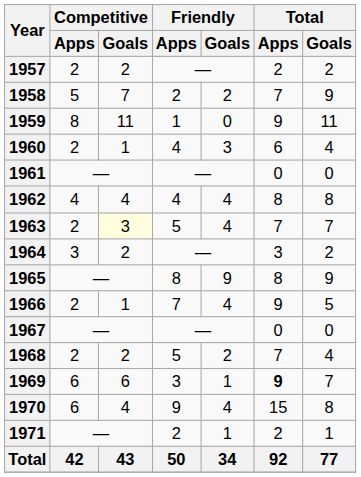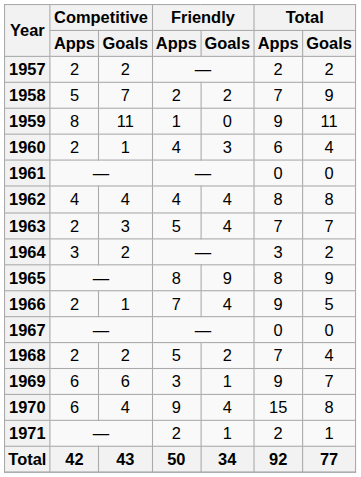1963 | Competitive / Goals: lightyellow background -> no background
1969 | Total / Apps: bold -> normal
